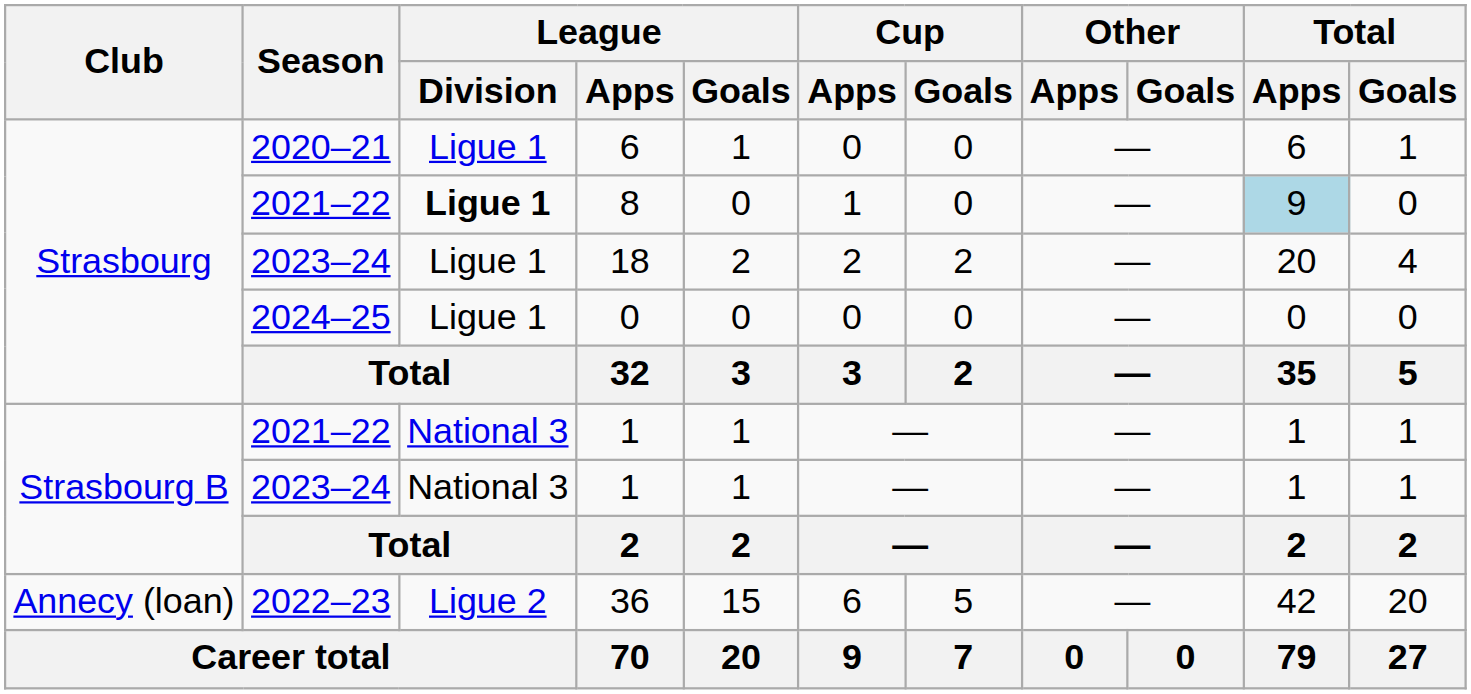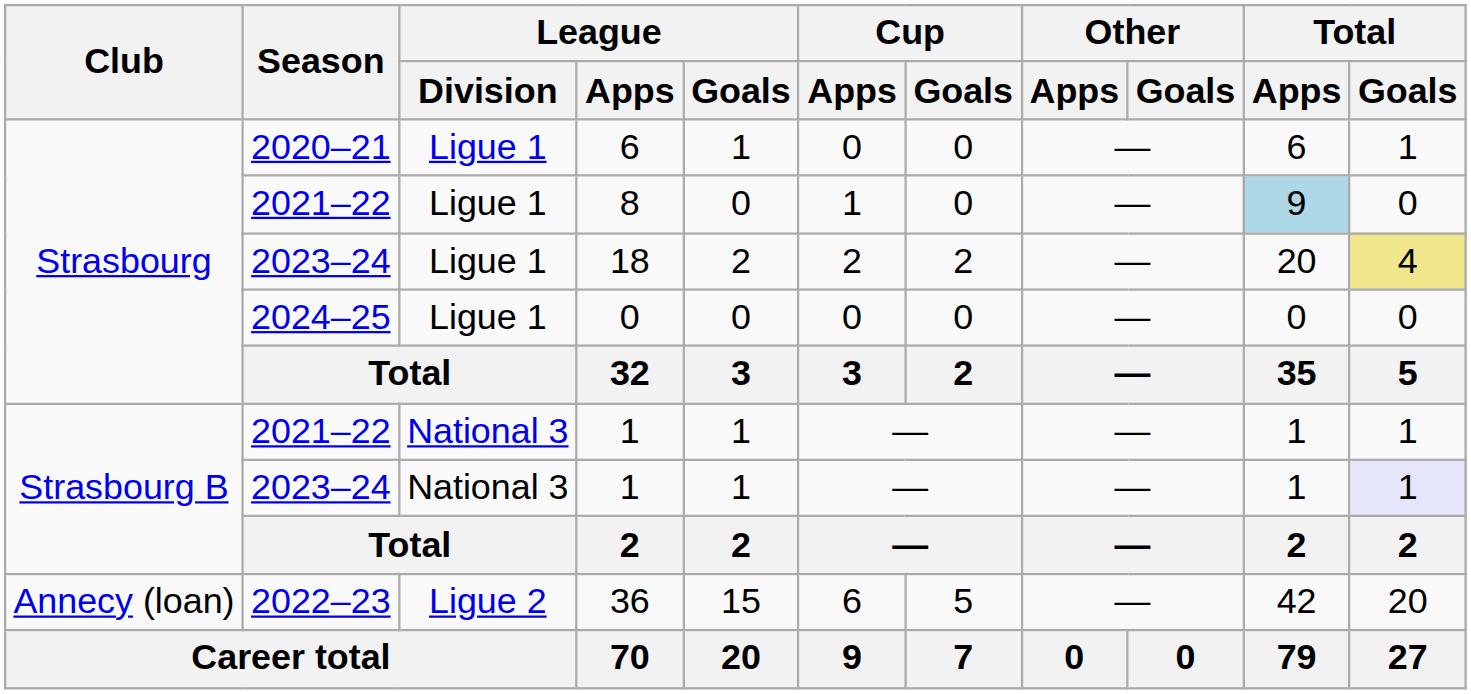8 | League / Division: bold -> normal
18 | Total / Goals: no background -> khaki background
2023–24 / 1 | Total / Goals: no background -> lavender background
